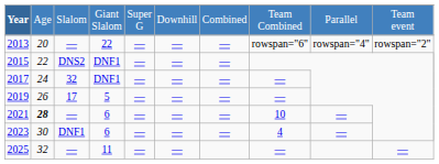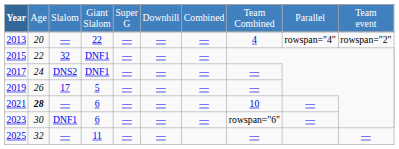2013 | column 8: rowspan="6" -> 4
2015 | column 3: DNS2 -> 32
2017 | column 3: 32 -> DNS2
2023 | column 8: 4 -> rowspan="6"
